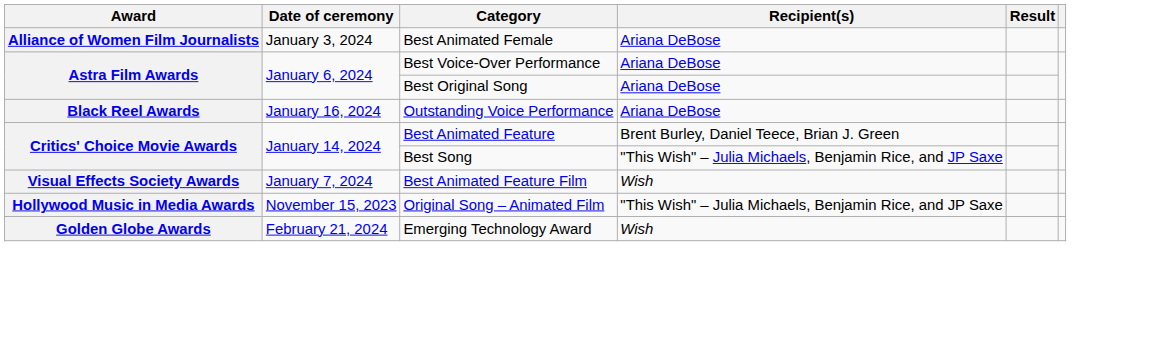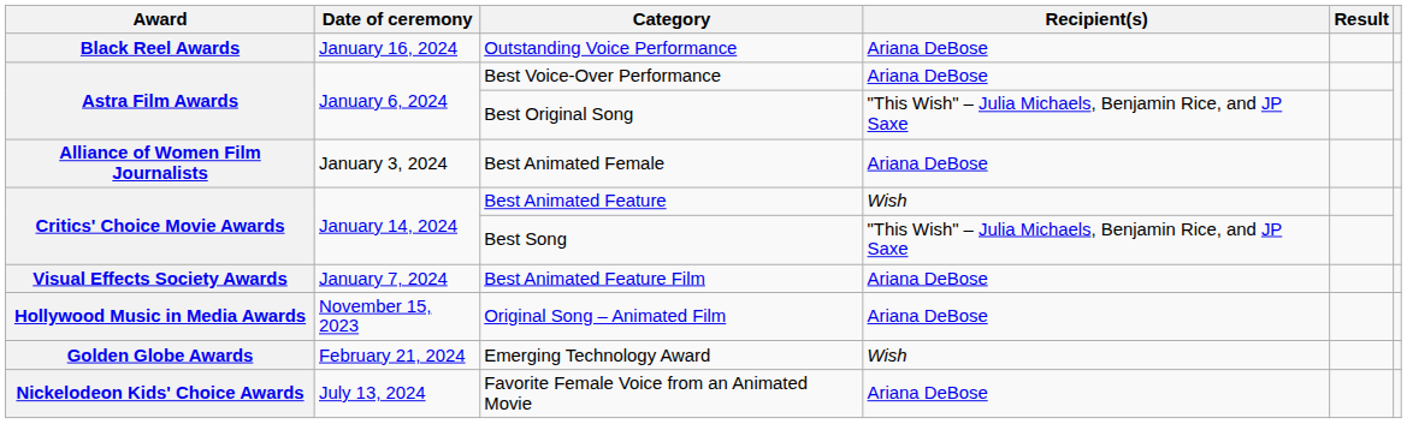rows swapped: Best Animated Female <-> Outstanding Voice Performance
Best Original Song | Recipient(s): Ariana DeBose -> "This Wish" – Julia Michaels, Benjamin Rice, and JP Saxe
Best Animated Feature | Recipient(s): Brent Burley, Daniel Teece, Brian J. Green -> Wish
Best Animated Feature Film | Recipient(s): Wish -> Ariana DeBose
Original Song – Animated Film | Recipient(s): "This Wish" – Julia Michaels, Benjamin Rice, and JP Saxe -> Ariana DeBose
+ row: Nickelodeon Kids' Choice Awards | July 13, 2024 | Favorite Female Voice from an Animated Movie | Ariana DeBose
